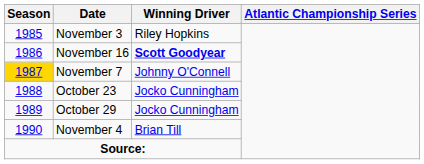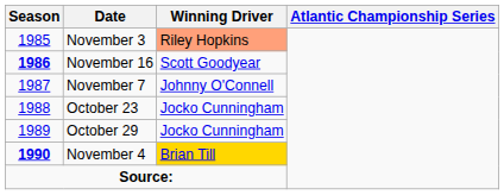November 3 | Winning Driver: no background -> lightsalmon background
November 16 | Season: normal -> bold
November 16 | Winning Driver: bold -> normal
November 7 | Season: gold background -> no background
November 4 | Season: normal -> bold
November 4 | Winning Driver: no background -> gold background
